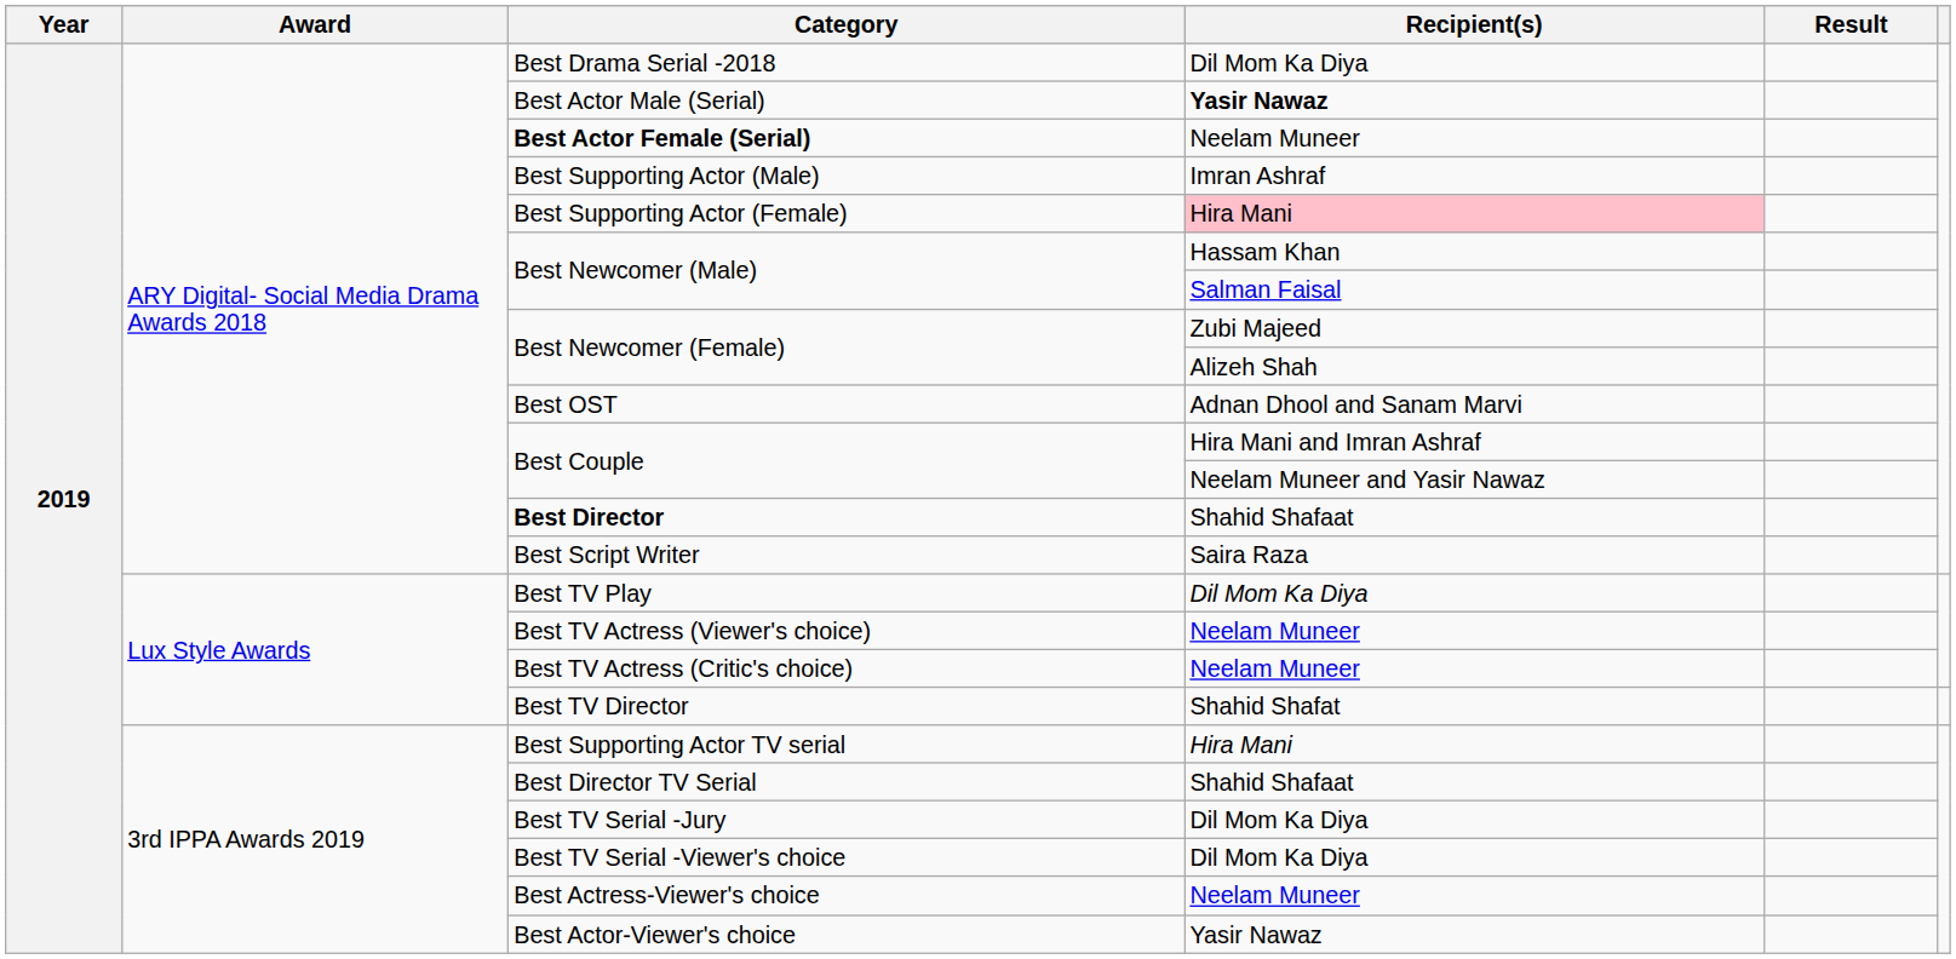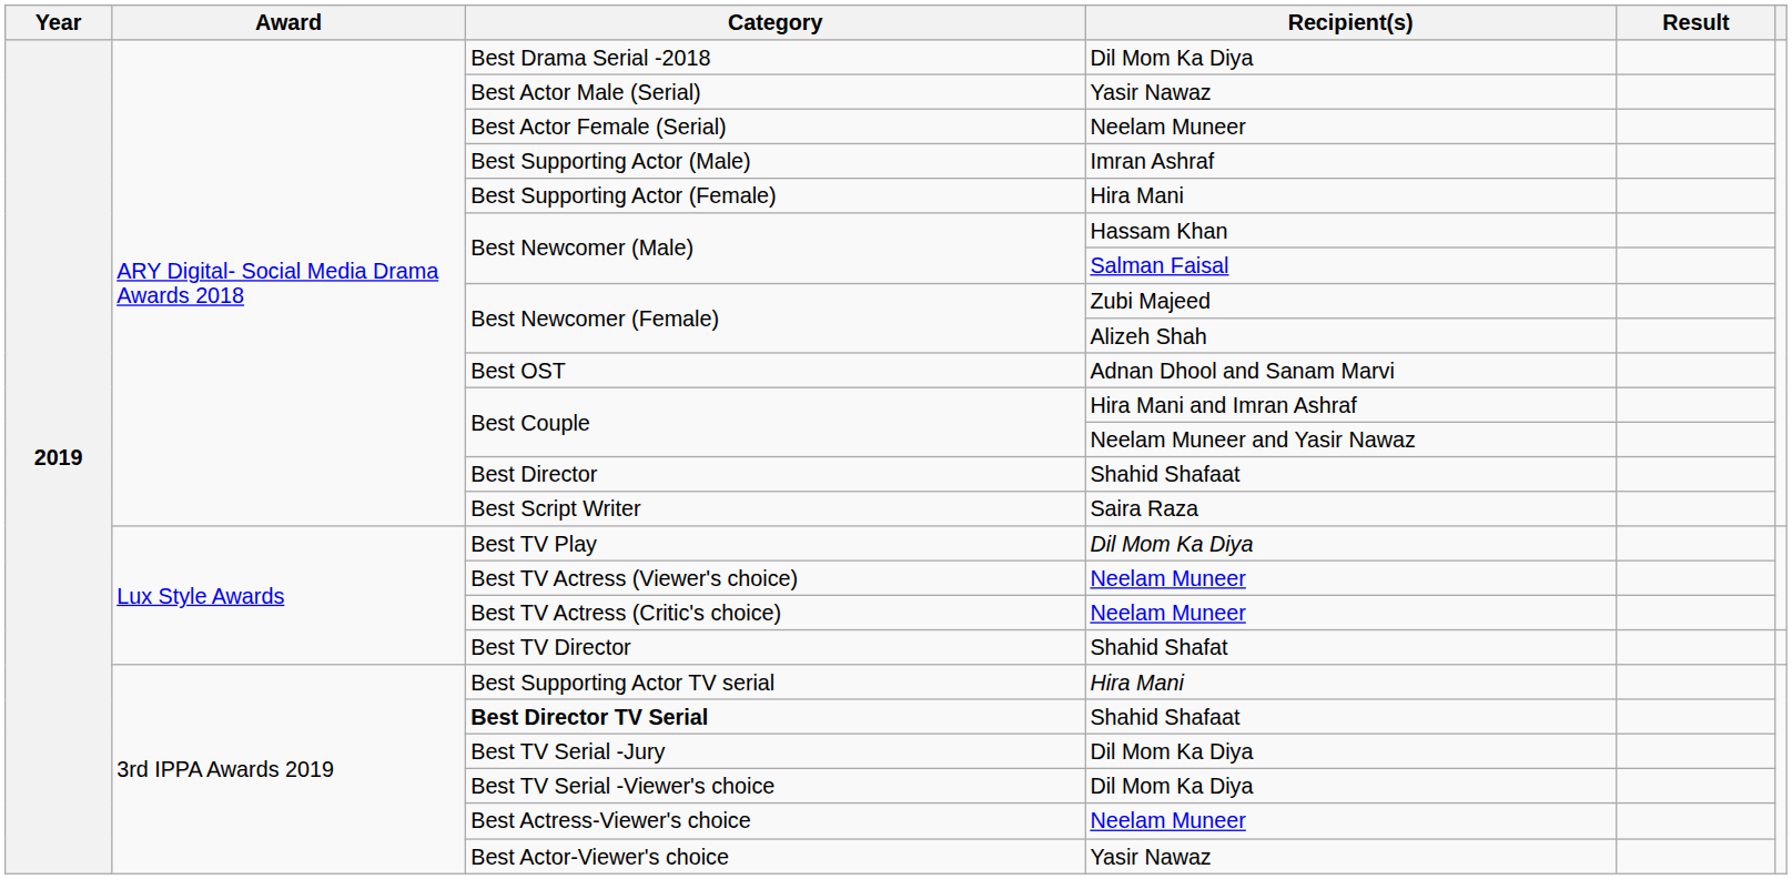Best Actor Male (Serial) | Recipient(s): bold -> normal
Best Actor Female (Serial) | Category: bold -> normal
Best Supporting Actor (Female) | Recipient(s): pink background -> no background
Best Director | Category: bold -> normal
Best Director TV Serial | Category: normal -> bold
